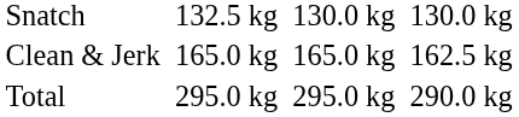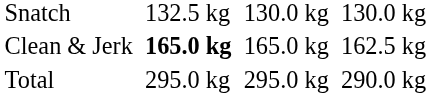Clean & Jerk | column 2: normal -> bold
